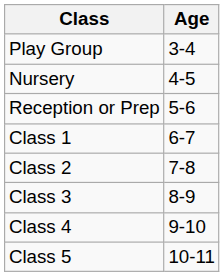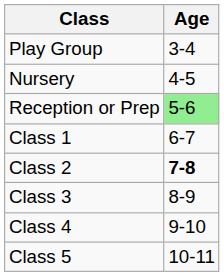Reception or Prep | Age: no background -> lightgreen background
Class 2 | Age: normal -> bold
